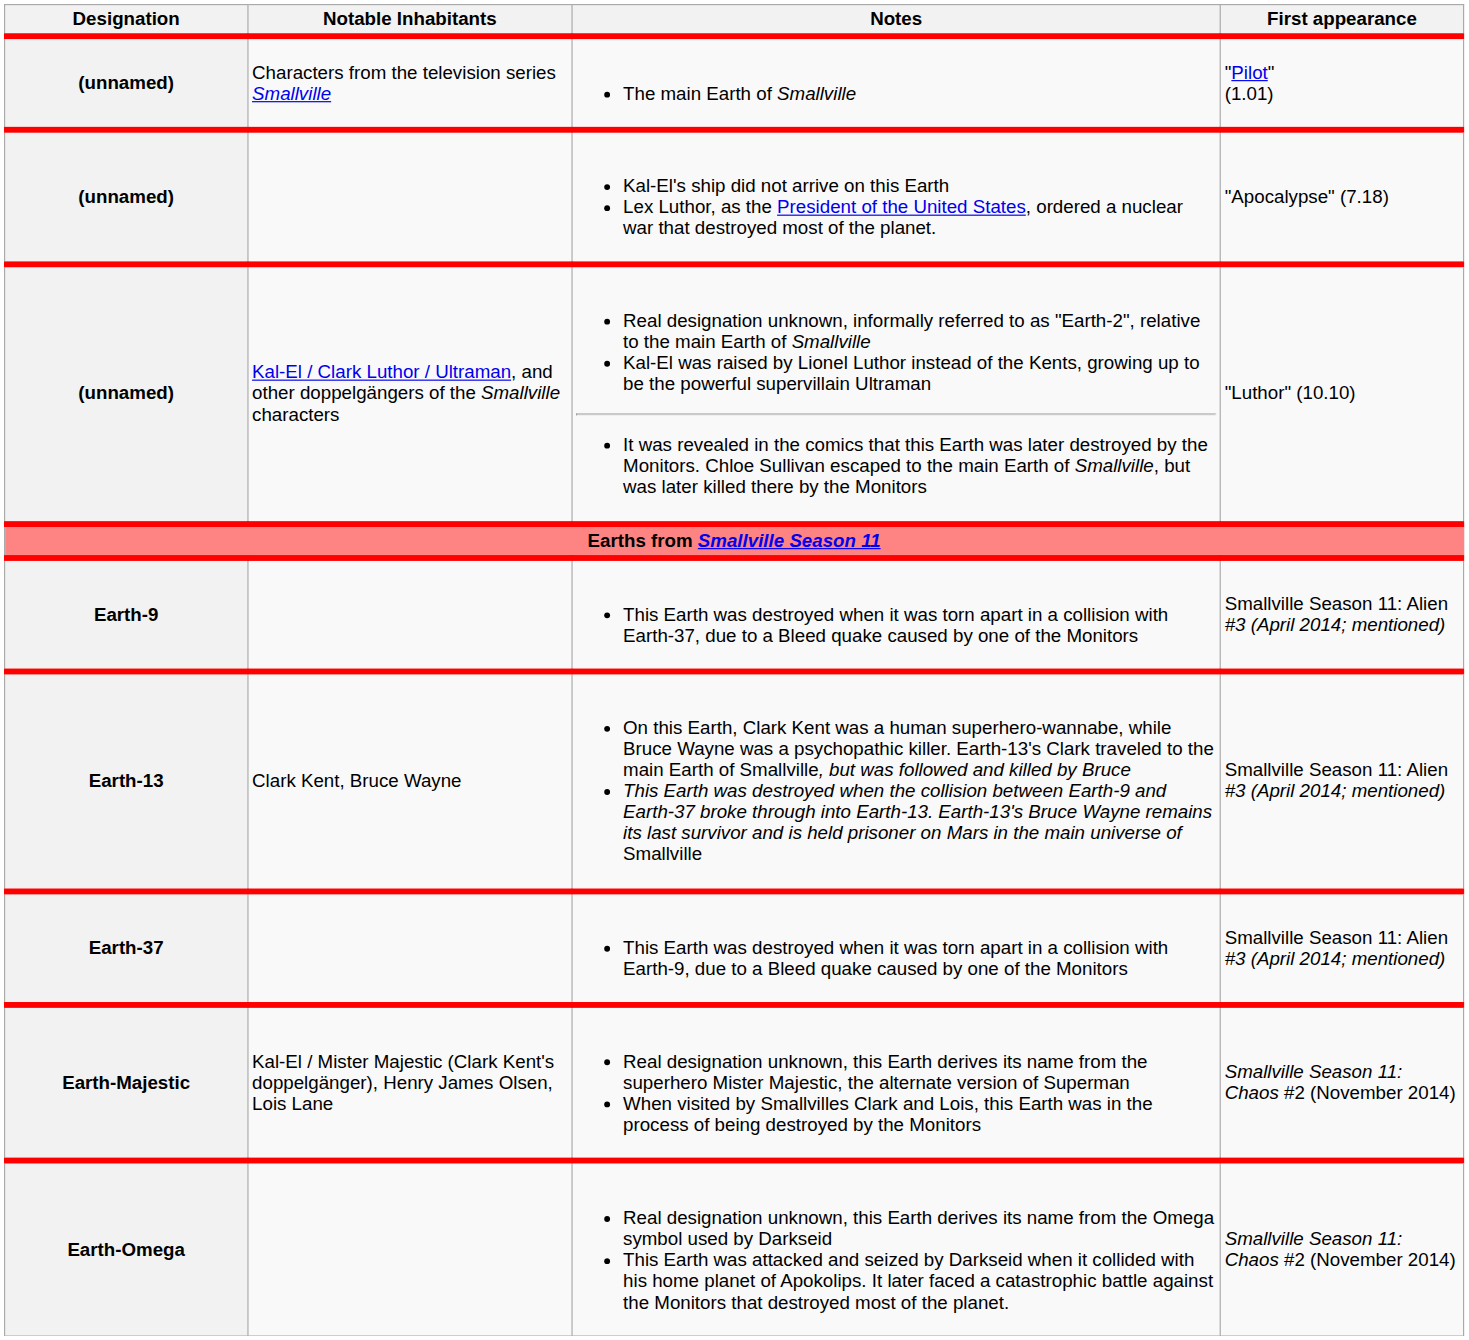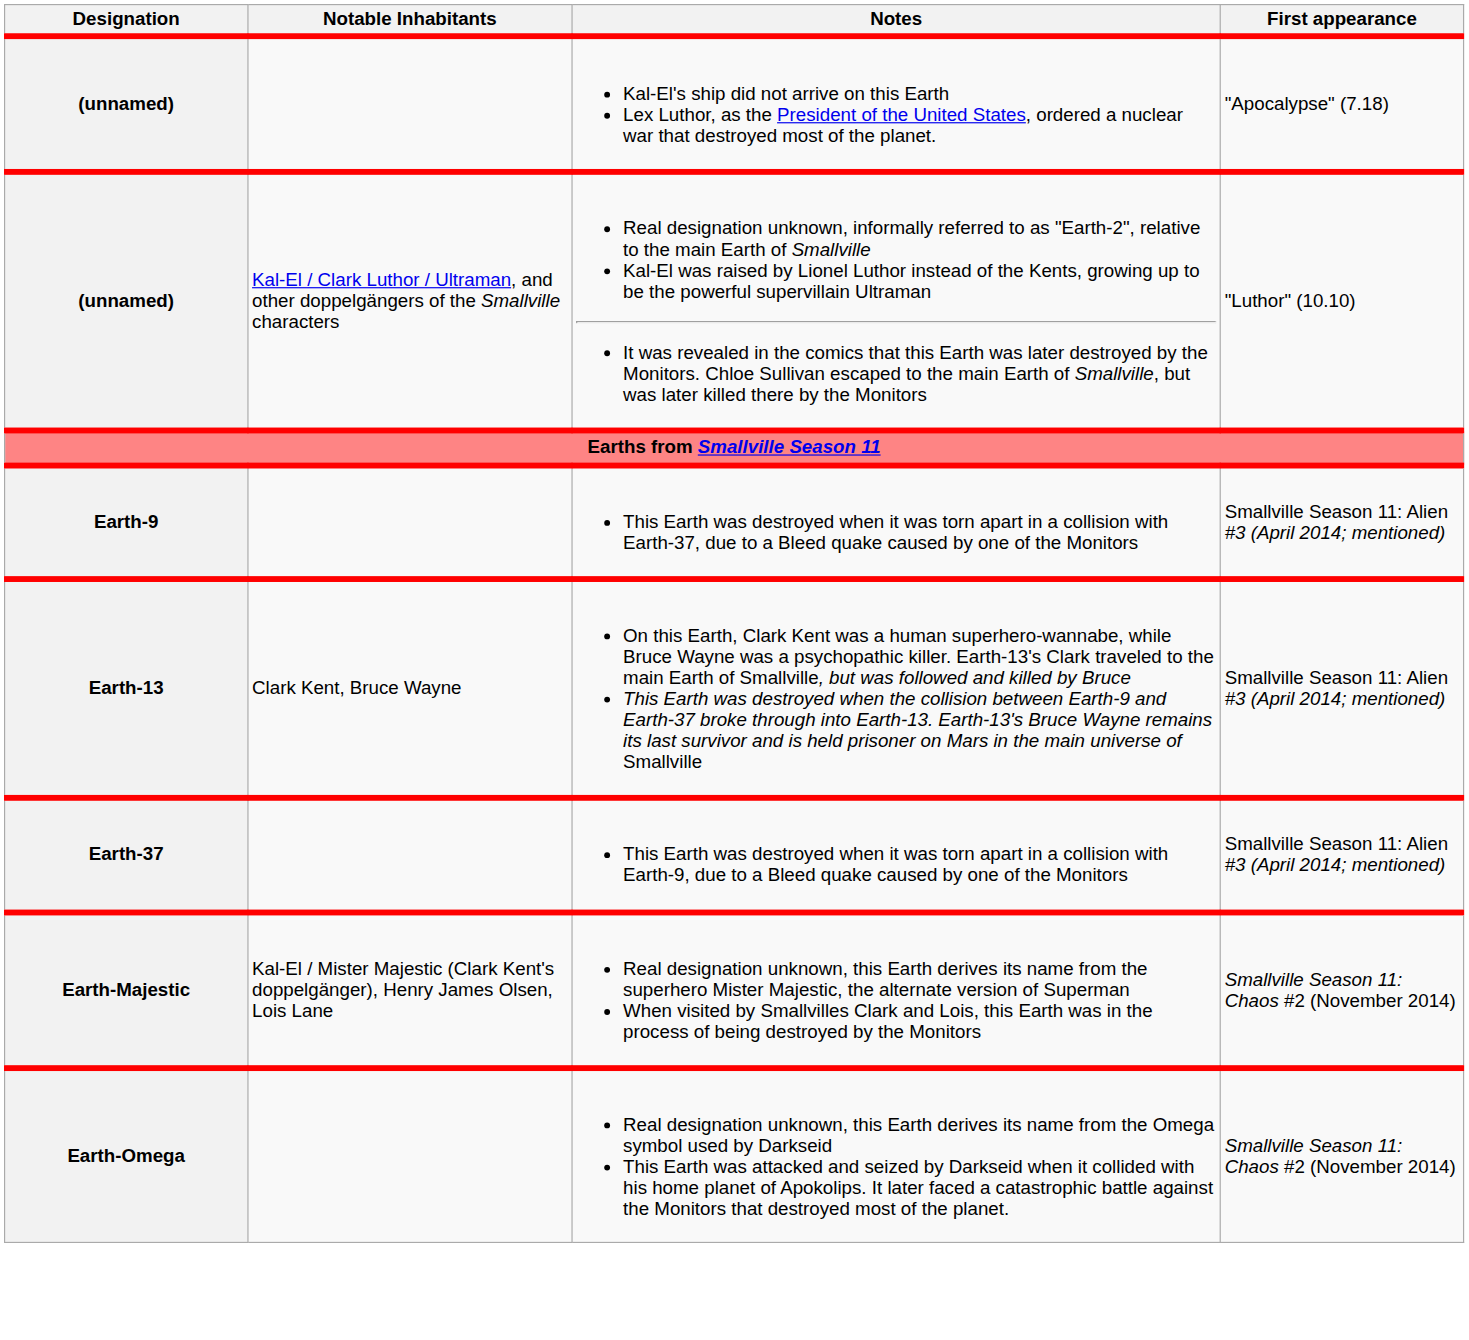- row: (unnamed) | Characters from the television series Smallville | The main Earth of Smallville | "Pilot" (1.01)
